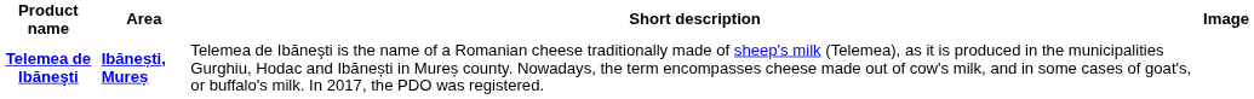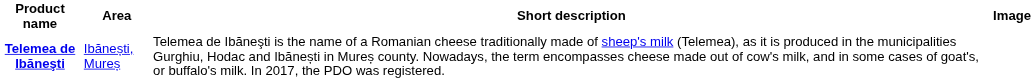Telemea de Ibăneşti | Area: bold -> normal
